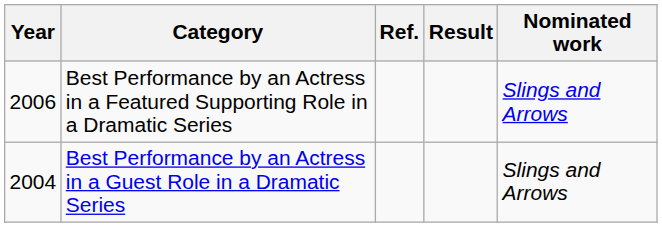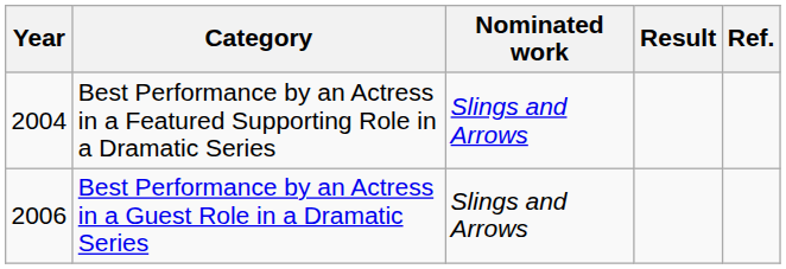columns swapped: Nominated work <-> Ref.
row 2 | Year: 2006 -> 2004
row 3 | Year: 2004 -> 2006
